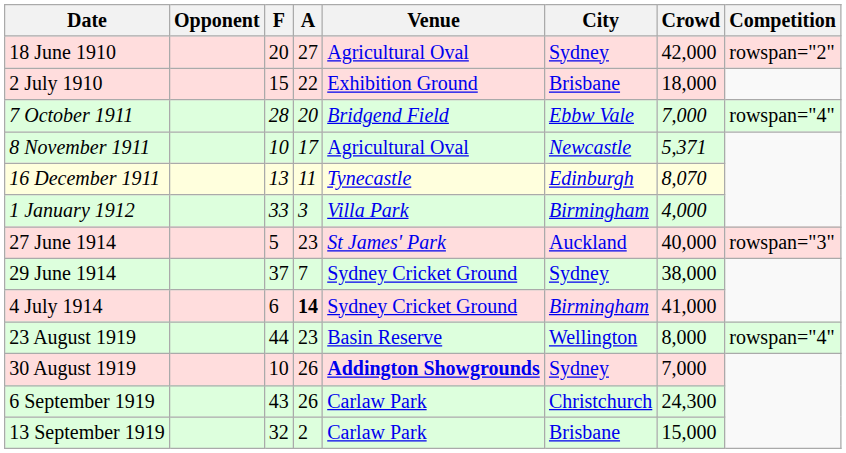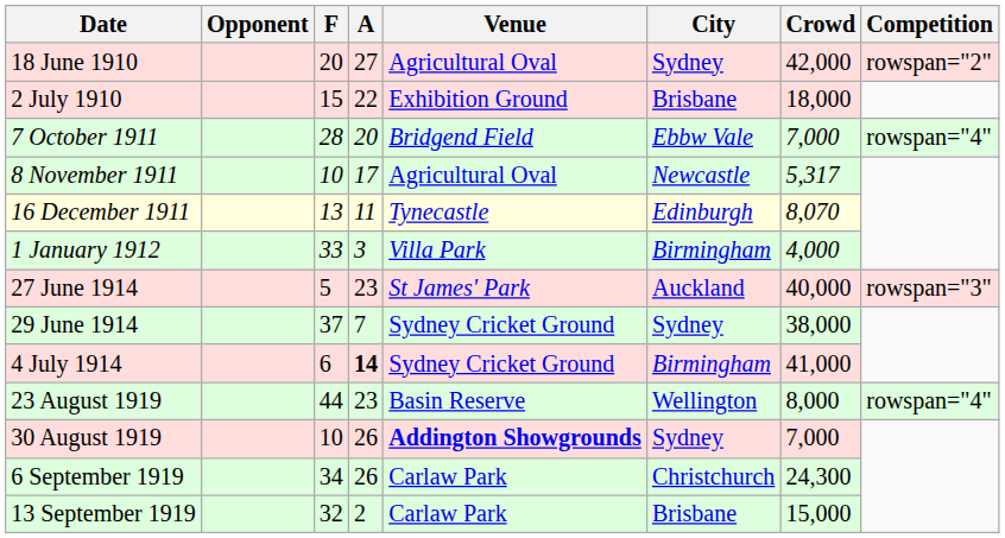8 November 1911 | Crowd: 5,371 -> 5,317
6 September 1919 | F: 43 -> 34
